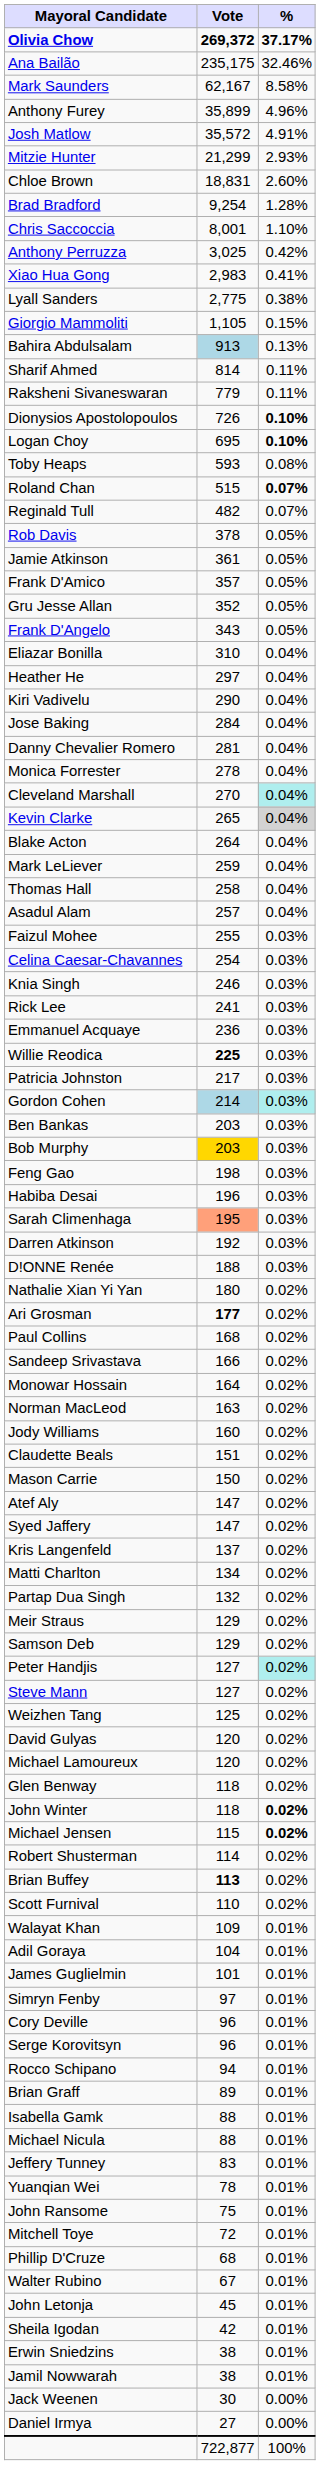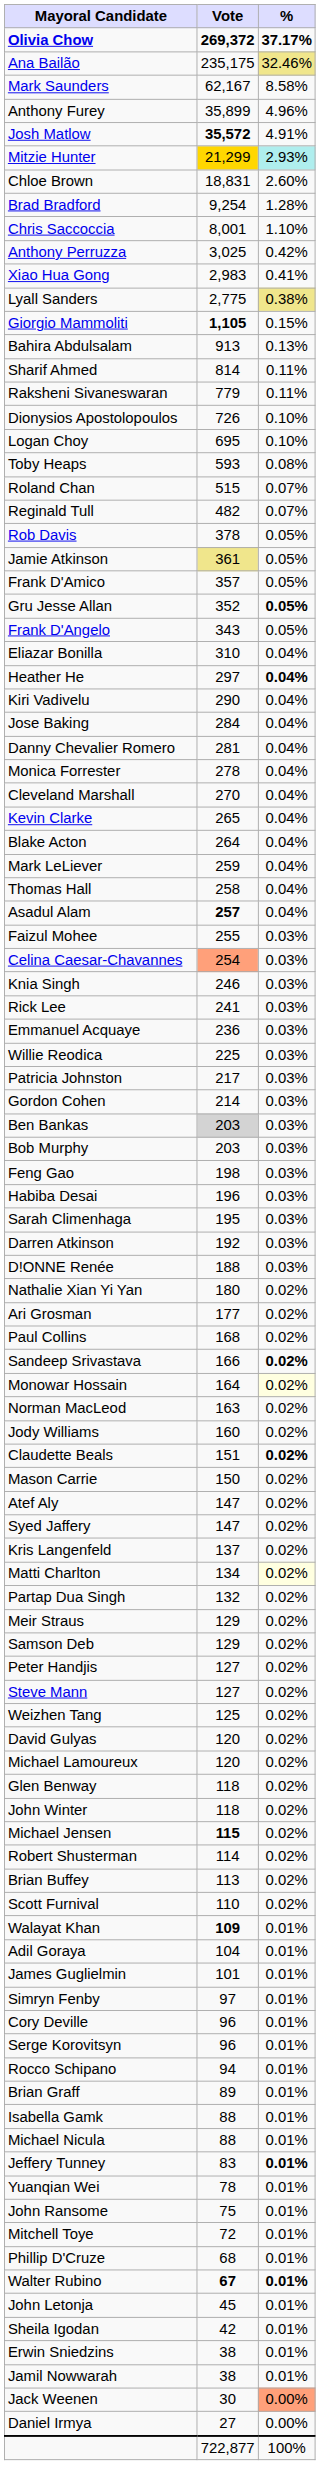Ana Bailão | %: no background -> khaki background
Josh Matlow | Vote: normal -> bold
Mitzie Hunter | Vote: no background -> gold background
Mitzie Hunter | %: no background -> paleturquoise background
Lyall Sanders | %: no background -> khaki background
Giorgio Mammoliti | Vote: normal -> bold
Bahira Abdulsalam | Vote: lightblue background -> no background
Dionysios Apostolopoulos | %: bold -> normal
Logan Choy | %: bold -> normal
Roland Chan | %: bold -> normal
Jamie Atkinson | Vote: no background -> khaki background
Gru Jesse Allan | %: normal -> bold
Heather He | %: normal -> bold
Cleveland Marshall | %: paleturquoise background -> no background
Kevin Clarke | %: lightgrey background -> no background
Asadul Alam | Vote: normal -> bold
Celina Caesar-Chavannes | Vote: no background -> lightsalmon background
Willie Reodica | Vote: bold -> normal
Gordon Cohen | Vote: lightblue background -> no background
Gordon Cohen | %: paleturquoise background -> no background
Ben Bankas | Vote: no background -> lightgrey background
Bob Murphy | Vote: gold background -> no background
Sarah Climenhaga | Vote: lightsalmon background -> no background
Ari Grosman | Vote: bold -> normal
Sandeep Srivastava | %: normal -> bold
Monowar Hossain | %: no background -> lightyellow background
Claudette Beals | %: normal -> bold
Matti Charlton | %: no background -> lightyellow background
Peter Handjis | %: paleturquoise background -> no background
John Winter | %: bold -> normal
Michael Jensen | Vote: normal -> bold
Michael Jensen | %: bold -> normal
Brian Buffey | Vote: bold -> normal
Walayat Khan | Vote: normal -> bold
Jeffery Tunney | %: normal -> bold
Walter Rubino | Vote: normal -> bold
Walter Rubino | %: normal -> bold
Jack Weenen | %: no background -> lightsalmon background
